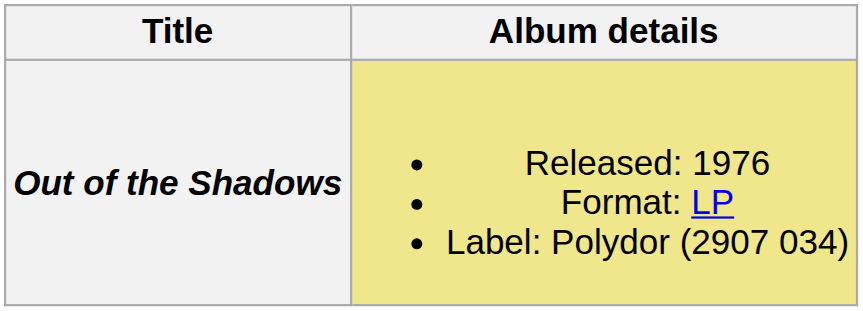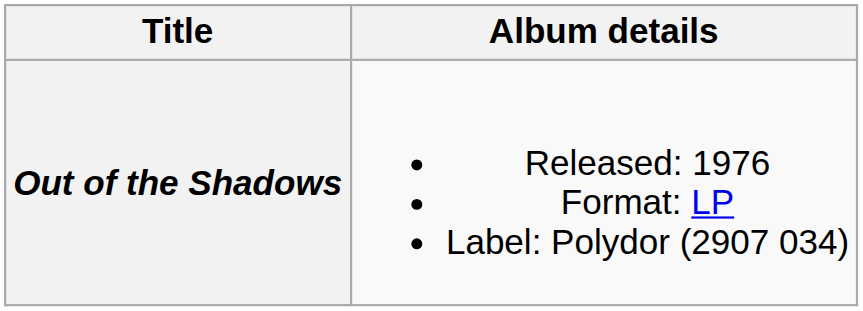Out of the Shadows | Album details: khaki background -> no background
